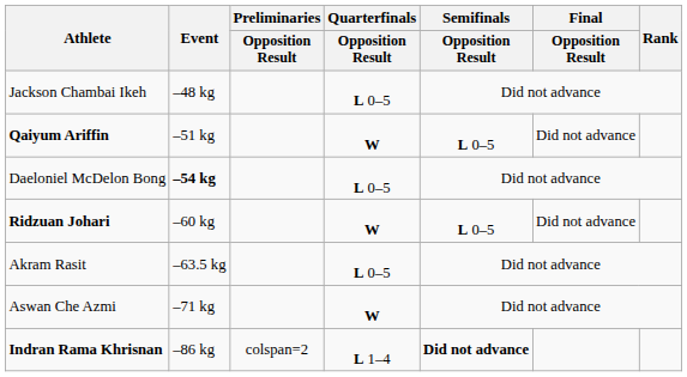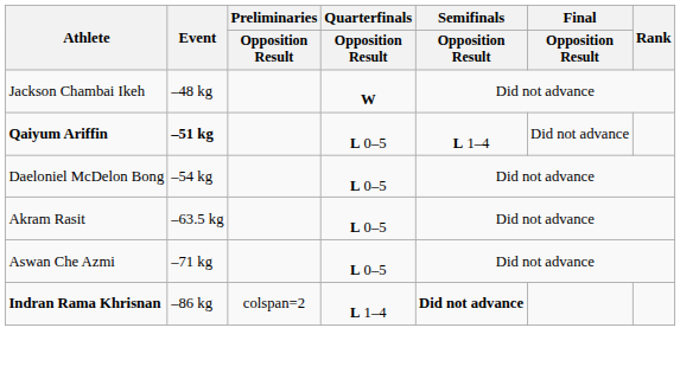Jackson Chambai Ikeh | Quarterfinals / Opposition Result: L 0–5 -> W
Qaiyum Ariffin | Event: normal -> bold
Qaiyum Ariffin | Quarterfinals / Opposition Result: W -> L 0–5
Qaiyum Ariffin | Semifinals / Opposition Result: L 0–5 -> L 1–4
Daeloniel McDelon Bong | Event: bold -> normal
- row: Ridzuan Johari | –60 kg | W | L 0–5 | Did not advance
Aswan Che Azmi | Quarterfinals / Opposition Result: W -> L 0–5
